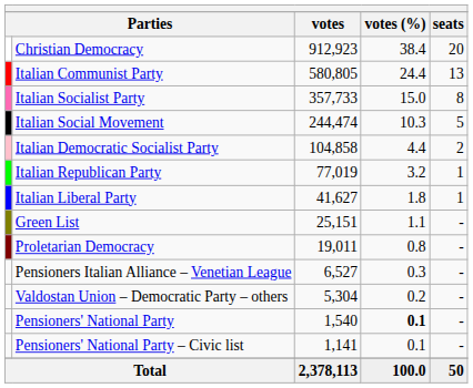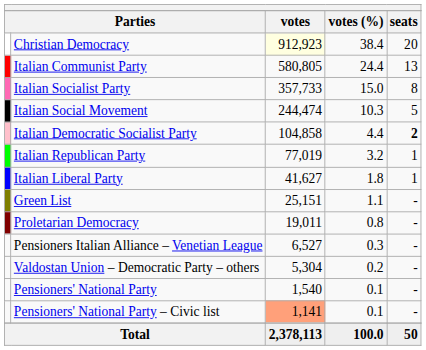Christian Democracy | votes: no background -> lightyellow background
Italian Democratic Socialist Party | seats: normal -> bold
Pensioners' National Party | votes (%): bold -> normal
Pensioners' National Party – Civic list | votes: no background -> lightsalmon background
